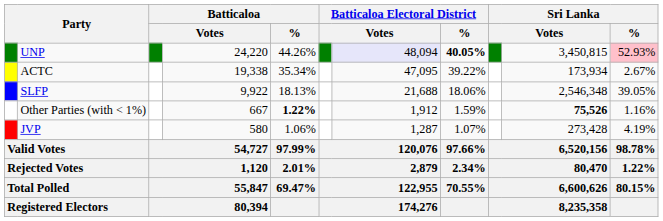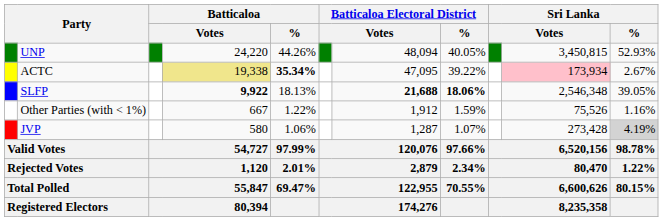UNP | column 7: lavender background -> no background
UNP | Batticaloa Electoral District / %: bold -> normal
UNP | Sri Lanka / %: pink background -> no background
ACTC | column 4: no background -> khaki background
ACTC | Batticaloa / %: normal -> bold
ACTC | column 10: no background -> pink background
SLFP | column 4: normal -> bold
SLFP | column 7: normal -> bold
SLFP | Batticaloa Electoral District / %: normal -> bold
Other Parties (with < 1%) | Batticaloa / %: bold -> normal
Other Parties (with < 1%) | column 10: bold -> normal
JVP | Sri Lanka / %: no background -> lightgrey background
